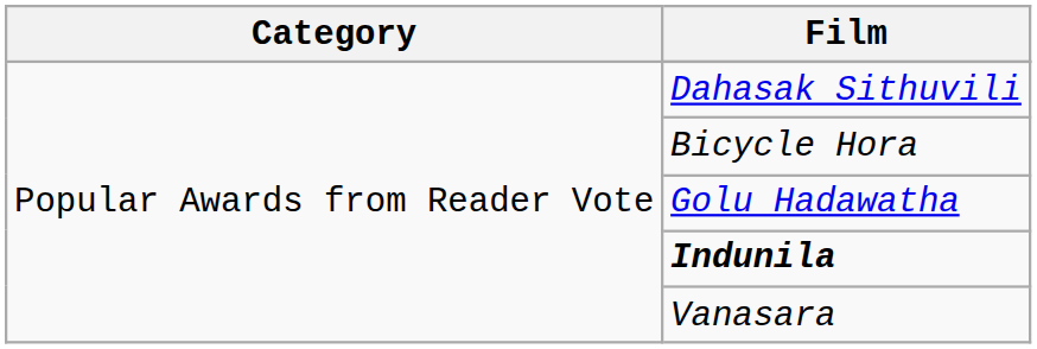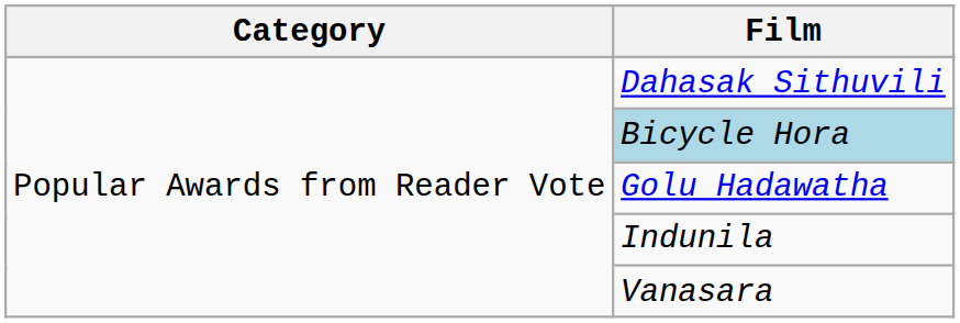Bicycle Hora | Film: no background -> lightblue background
Indunila | Film: bold -> normal
